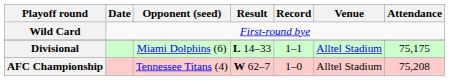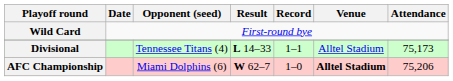Divisional | Opponent (seed): Miami Dolphins (6) -> Tennessee Titans (4)
Divisional | Attendance: 75,175 -> 75,173
AFC Championship | Opponent (seed): Tennessee Titans (4) -> Miami Dolphins (6)
AFC Championship | Venue: normal -> bold
AFC Championship | Attendance: 75,208 -> 75,206
